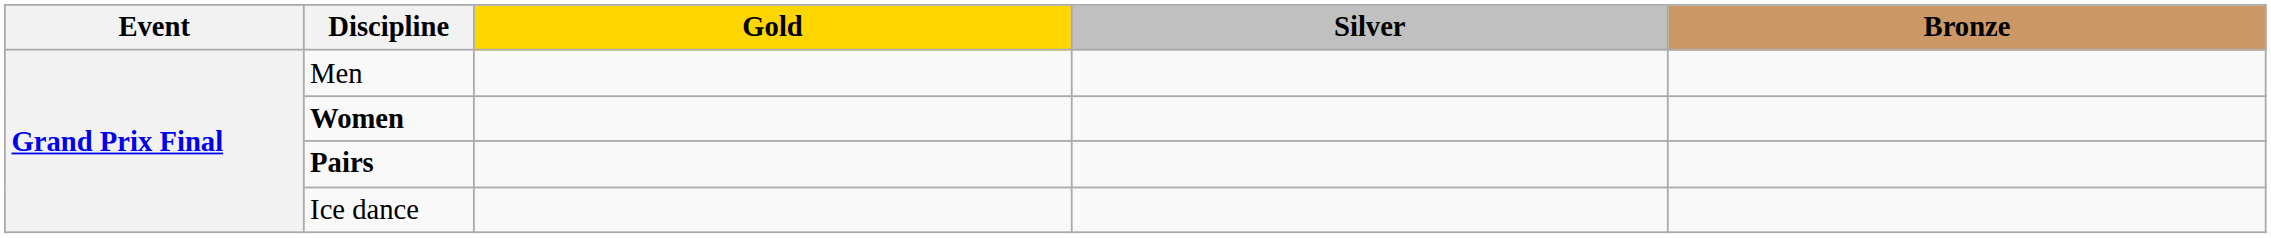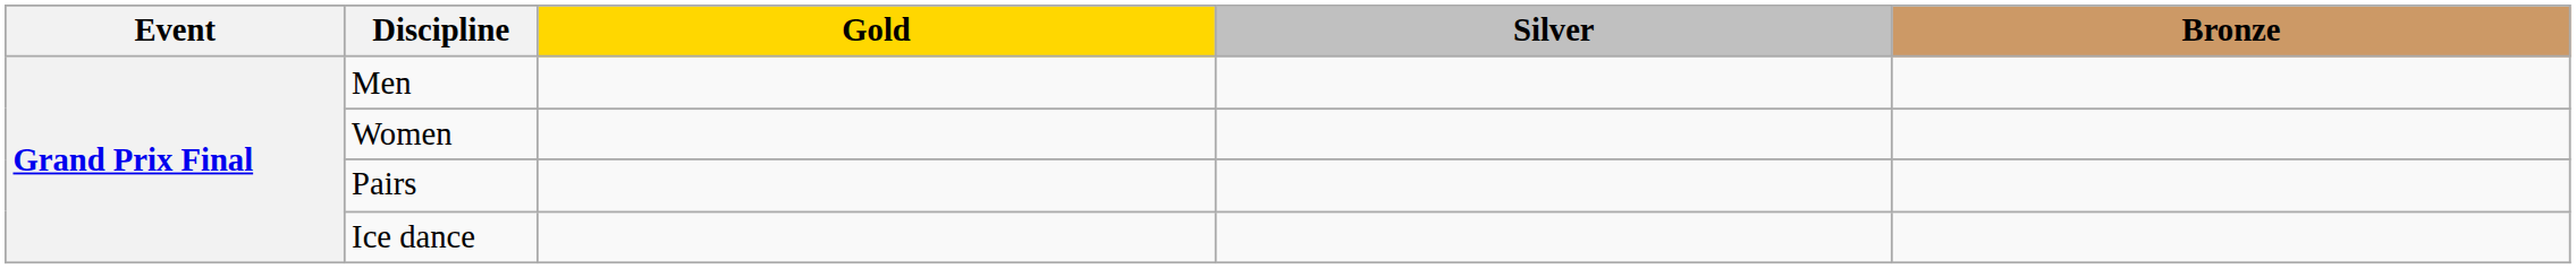Women | Discipline: bold -> normal
Pairs | Discipline: bold -> normal
